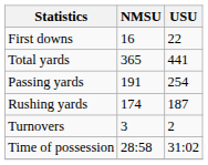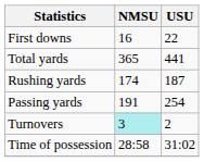rows swapped: Rushing yards <-> Passing yards
Turnovers | NMSU: no background -> paleturquoise background
